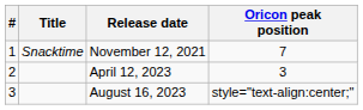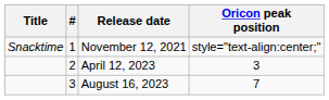columns swapped: # <-> Title
November 12, 2021 | Oricon peak position: 7 -> style="text-align:center;"
August 16, 2023 | Oricon peak position: style="text-align:center;" -> 7
